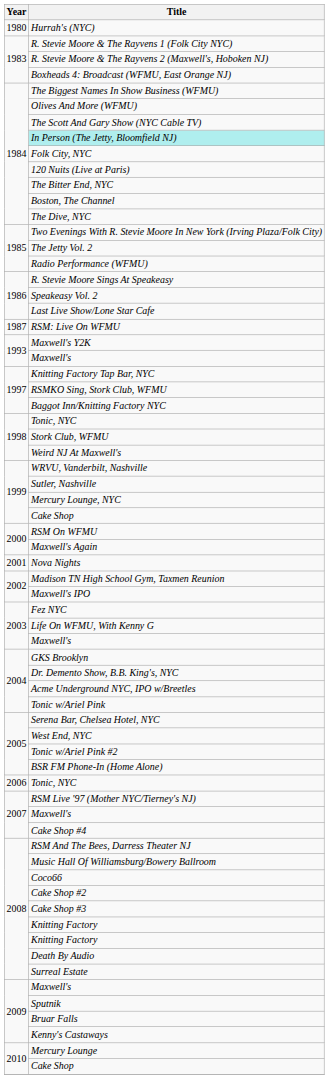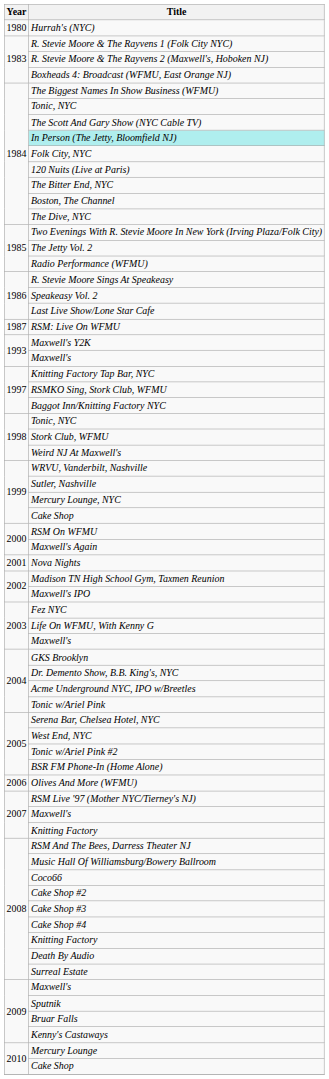row 7 | Title: Olives And More (WFMU) -> Tonic, NYC
row 50 | Title: Tonic, NYC -> Olives And More (WFMU)
row 53 | Title: Cake Shop #4 -> Knitting Factory
row 59 | Title: Knitting Factory -> Cake Shop #4
